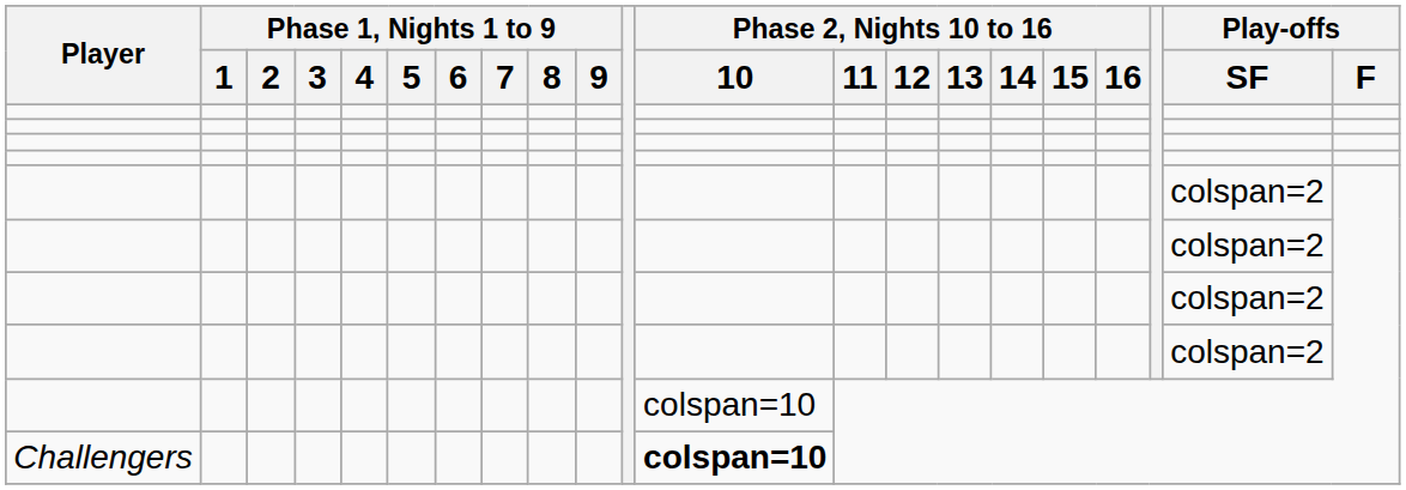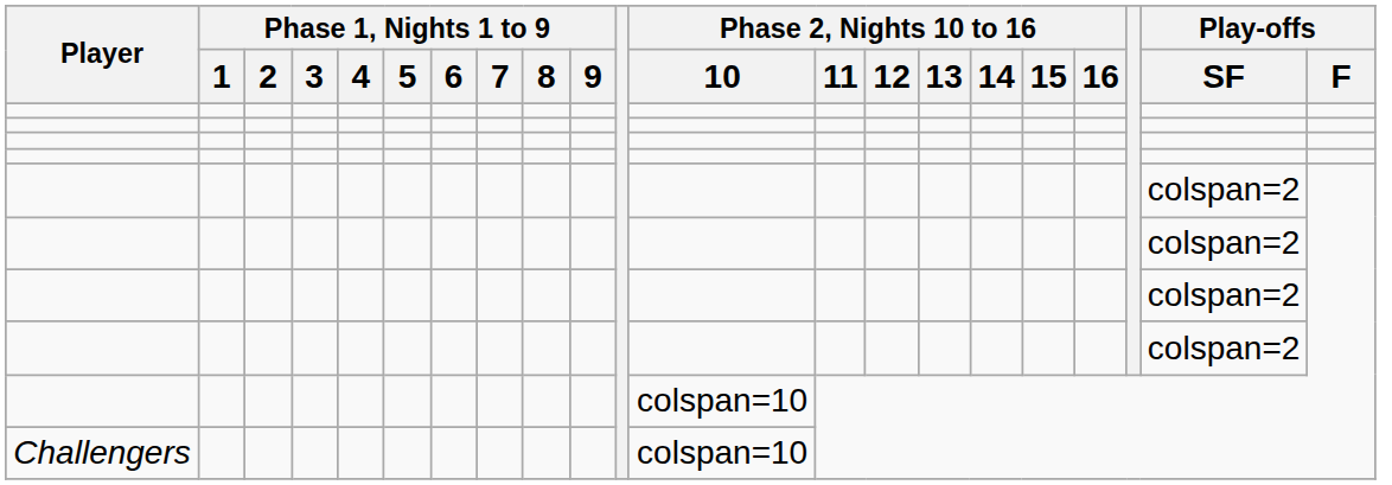Challengers | Phase 2, Nights 10 to 16 / 10: bold -> normal
